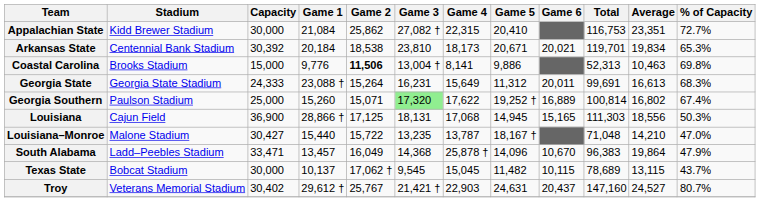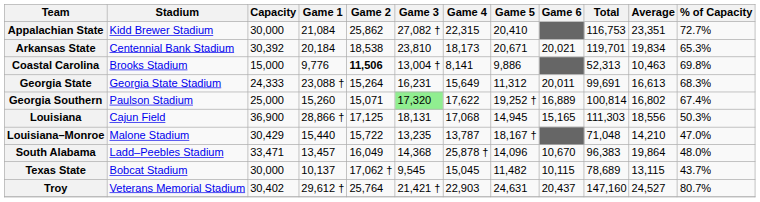Louisiana–Monroe | Capacity: 30,427 -> 30,429
South Alabama | % of Capacity: 47.9% -> 48.0%
Troy | Game 2: 25,767 -> 25,764
